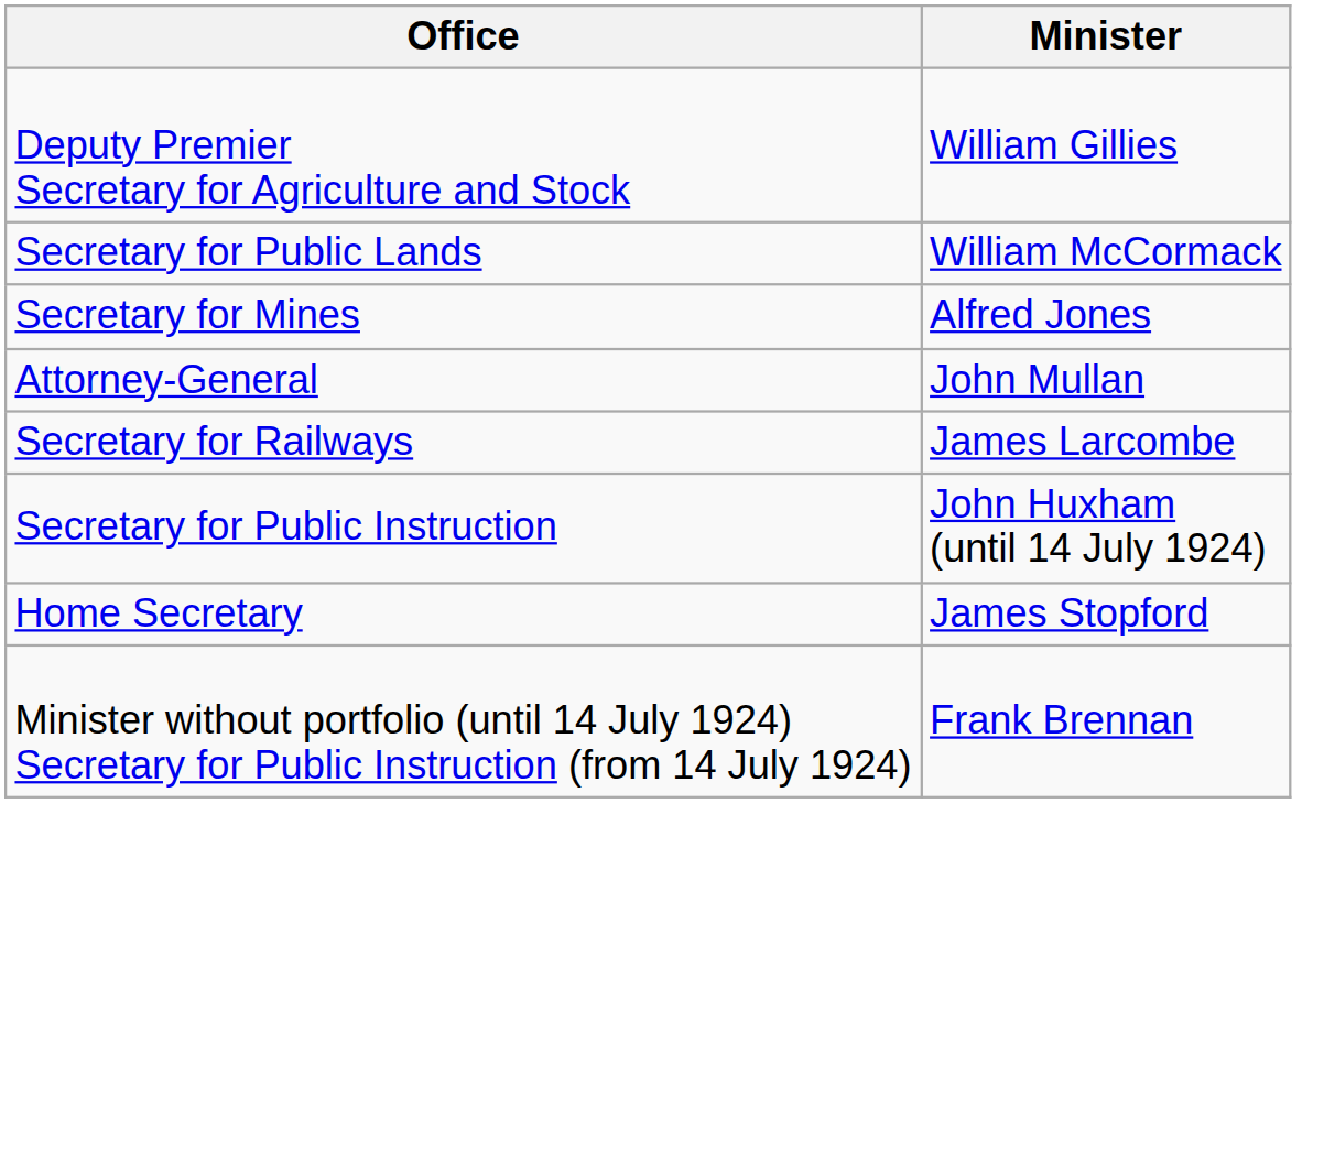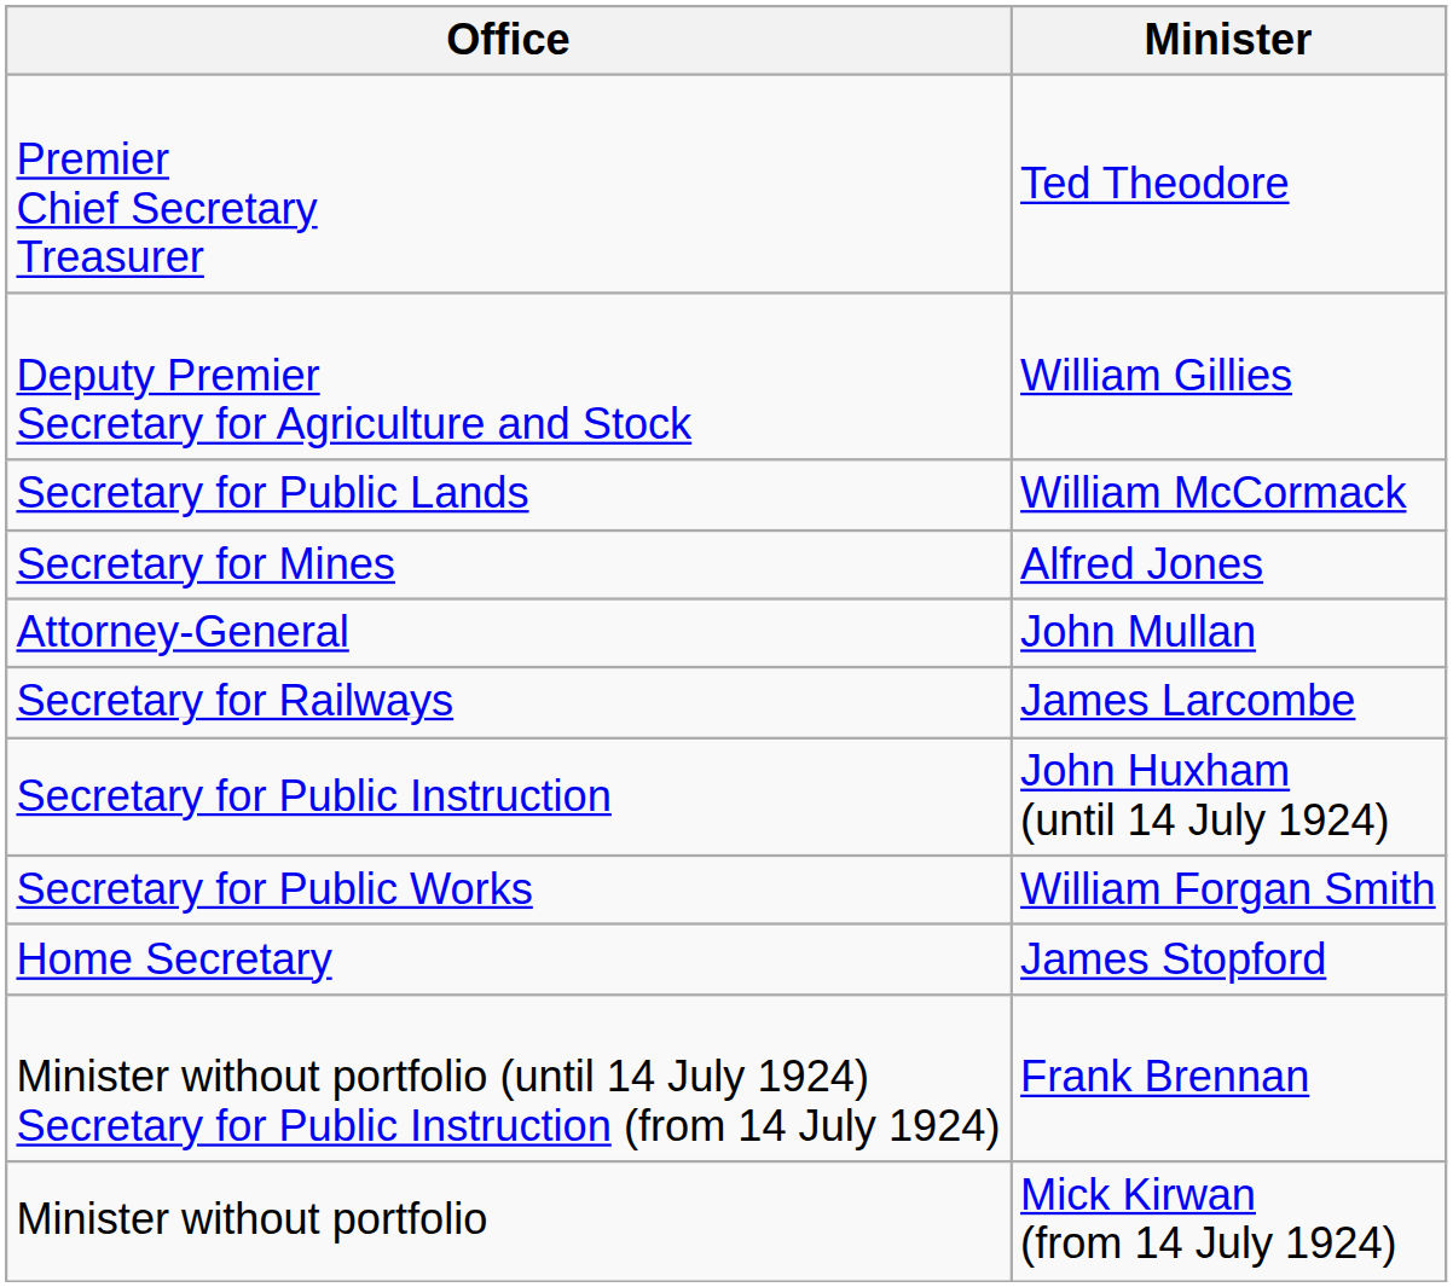+ row: Premier Chief Secretary Treasurer | Ted Theodore
+ row: Secretary for Public Works | William Forgan Smith
+ row: Minister without portfolio | Mick Kirwan (from 14 July 1924)
